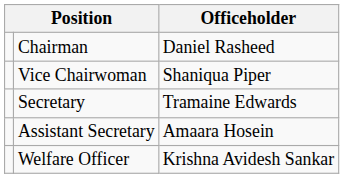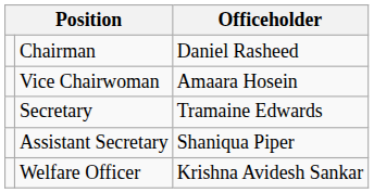Vice Chairwoman | Officeholder: Shaniqua Piper -> Amaara Hosein
Assistant Secretary | Officeholder: Amaara Hosein -> Shaniqua Piper
